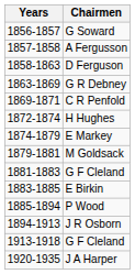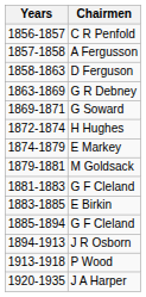row 2 | Chairmen: G Soward -> C R Penfold
row 6 | Chairmen: C R Penfold -> G Soward
row 12 | Chairmen: P Wood -> G F Cleland
row 14 | Chairmen: G F Cleland -> P Wood
